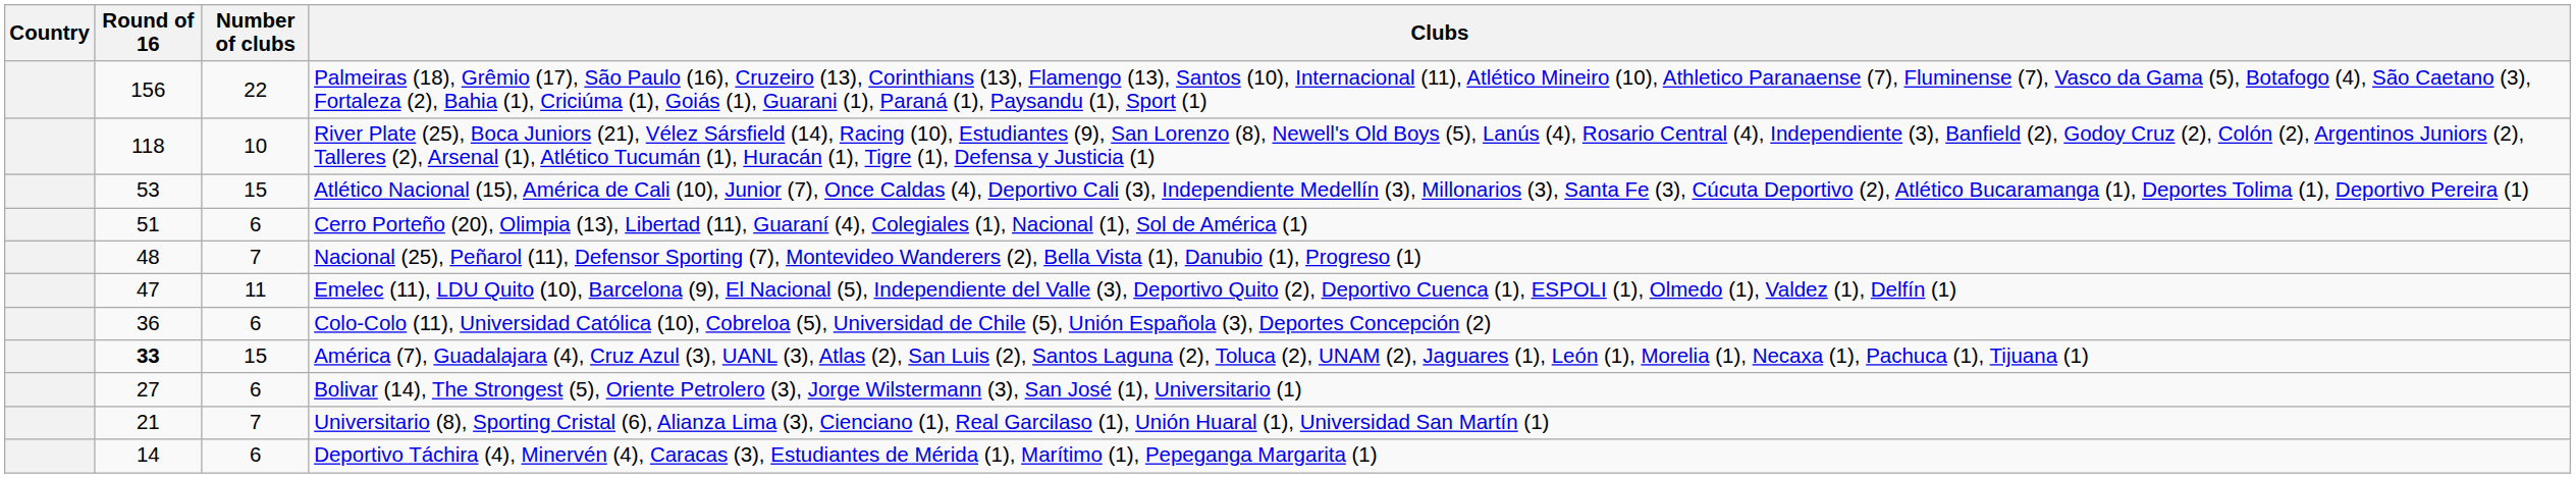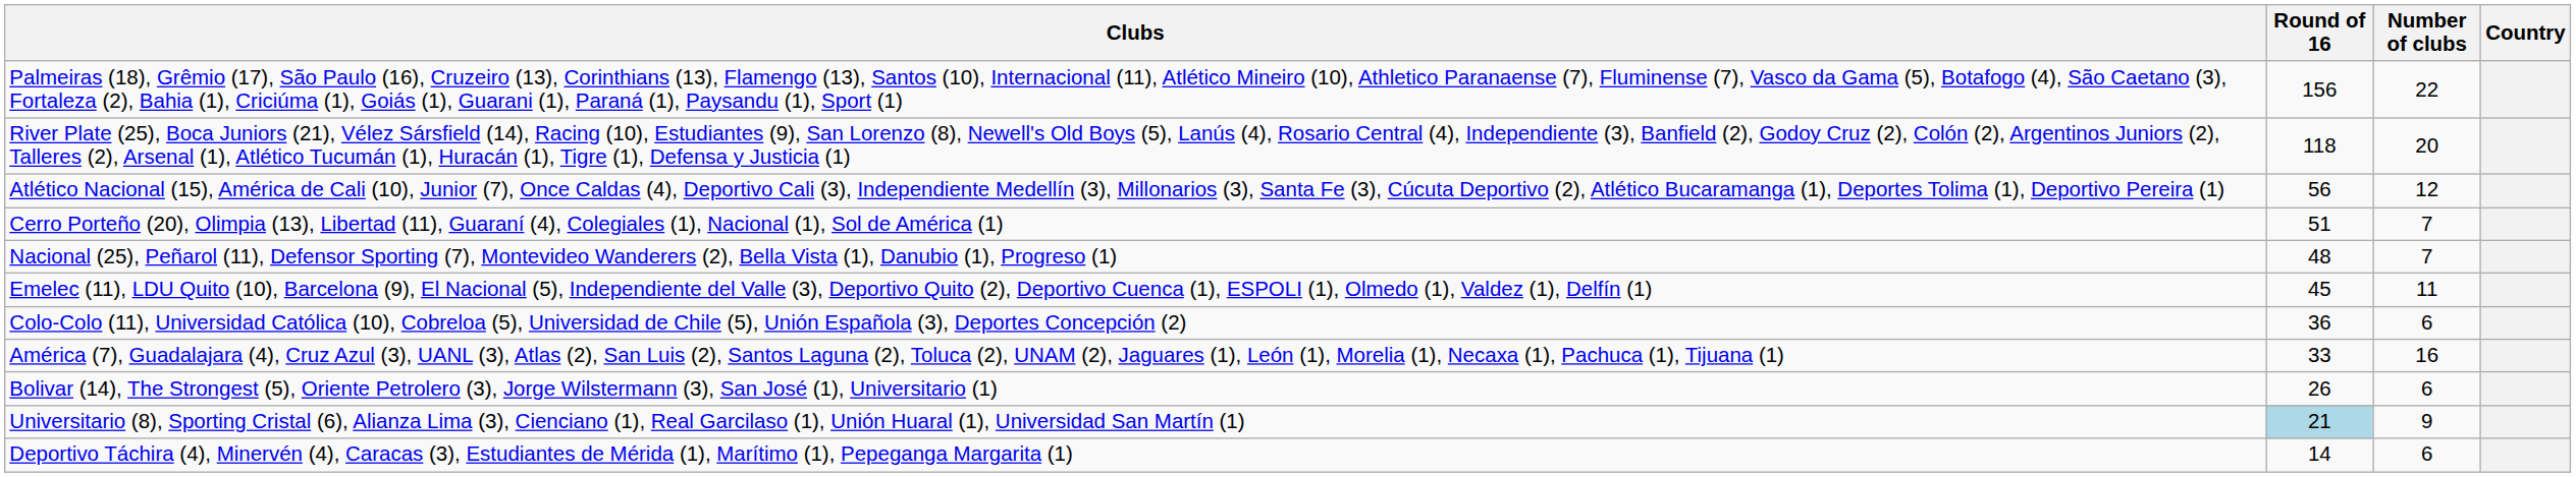columns swapped: Country <-> Clubs
row 3 | Number of clubs: 10 -> 20
row 4 | Round of 16: 53 -> 56
row 4 | Number of clubs: 15 -> 12
row 5 | Number of clubs: 6 -> 7
row 7 | Round of 16: 47 -> 45
row 9 | Round of 16: bold -> normal
row 9 | Number of clubs: 15 -> 16
row 10 | Round of 16: 27 -> 26
row 11 | Round of 16: no background -> lightblue background
row 11 | Number of clubs: 7 -> 9
